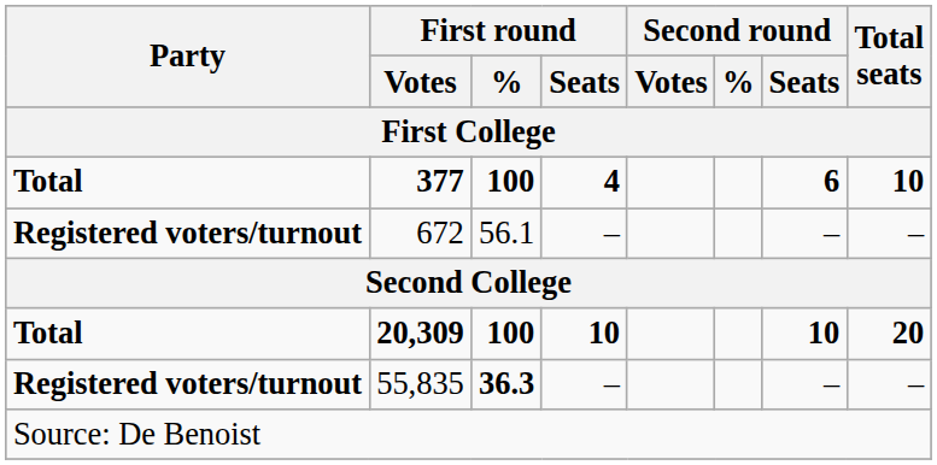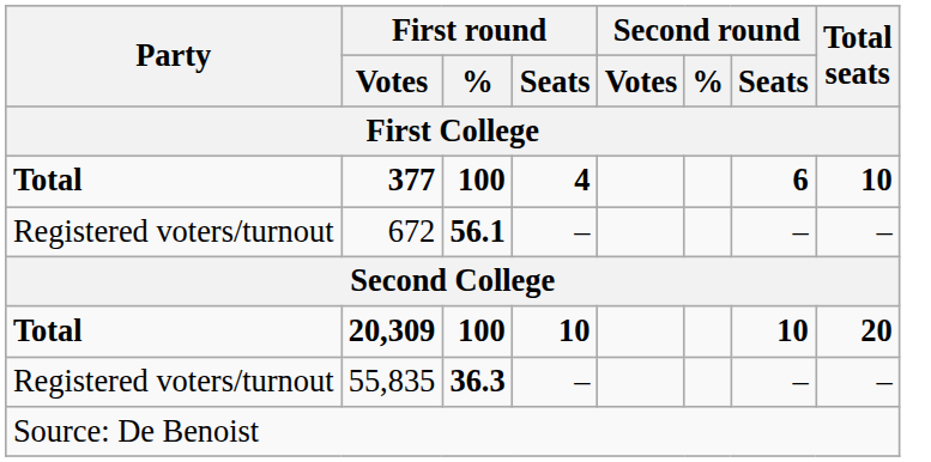672 | Party: bold -> normal
672 | First round / %: normal -> bold
55,835 | Party: bold -> normal
